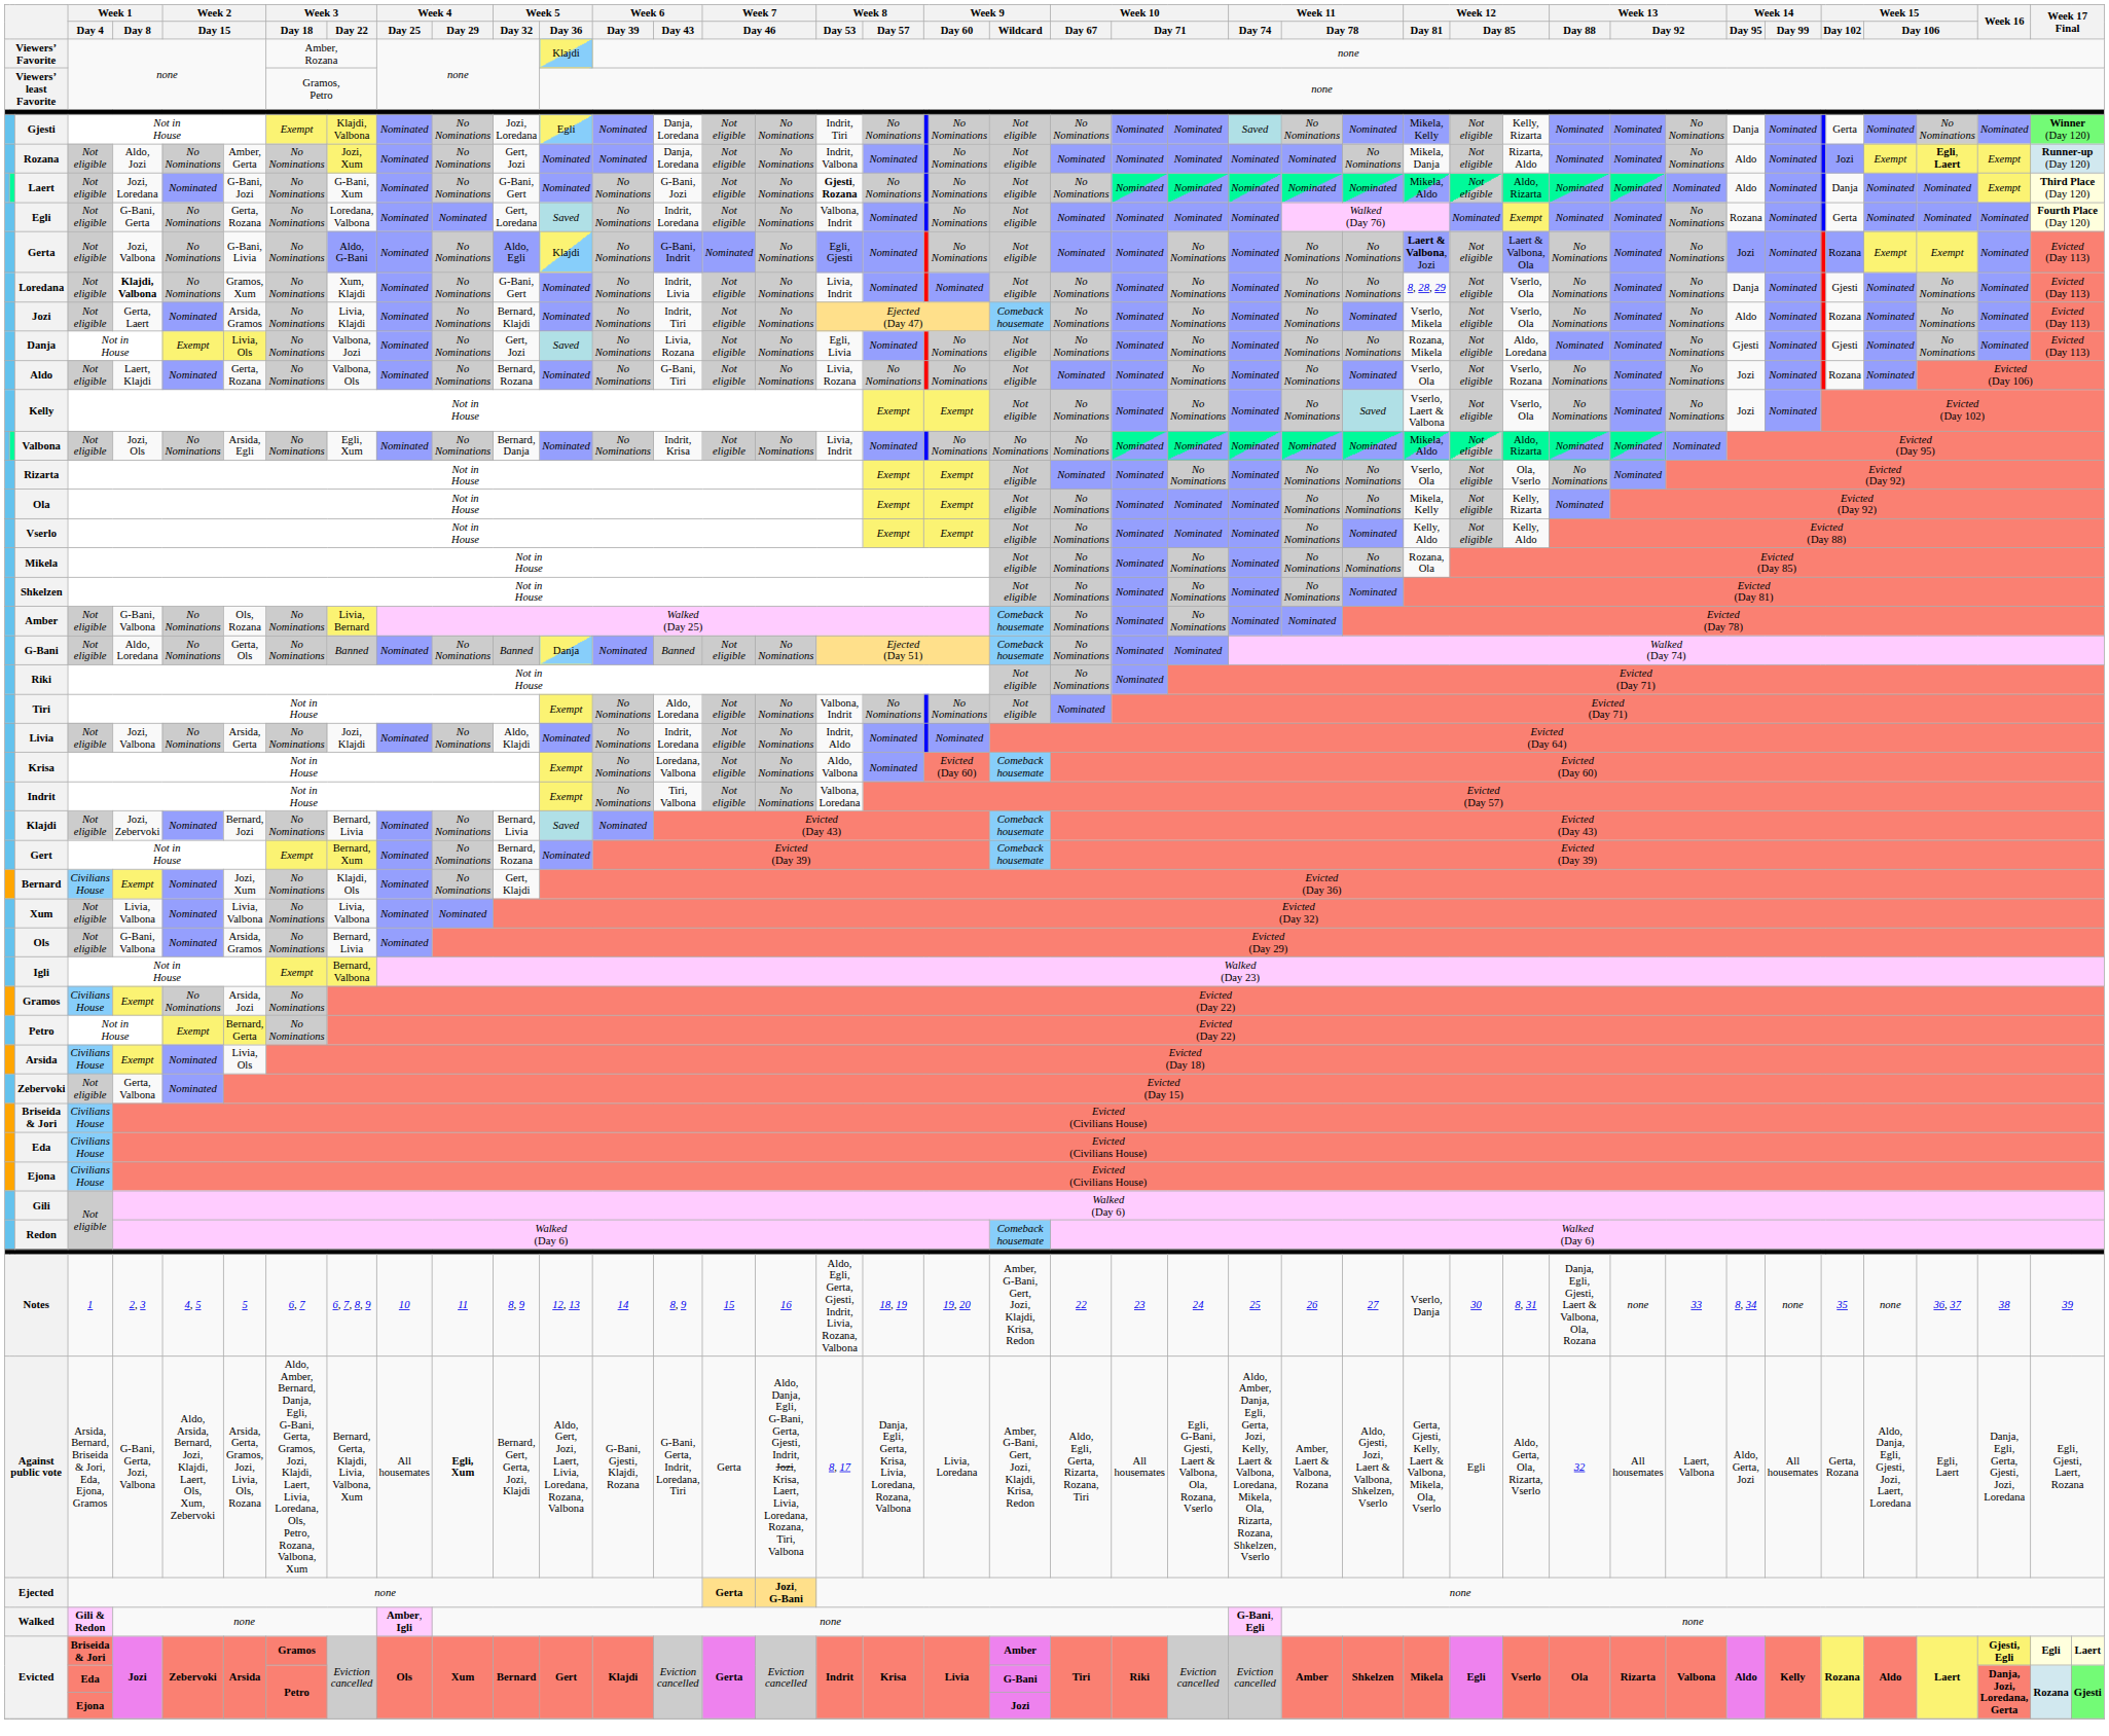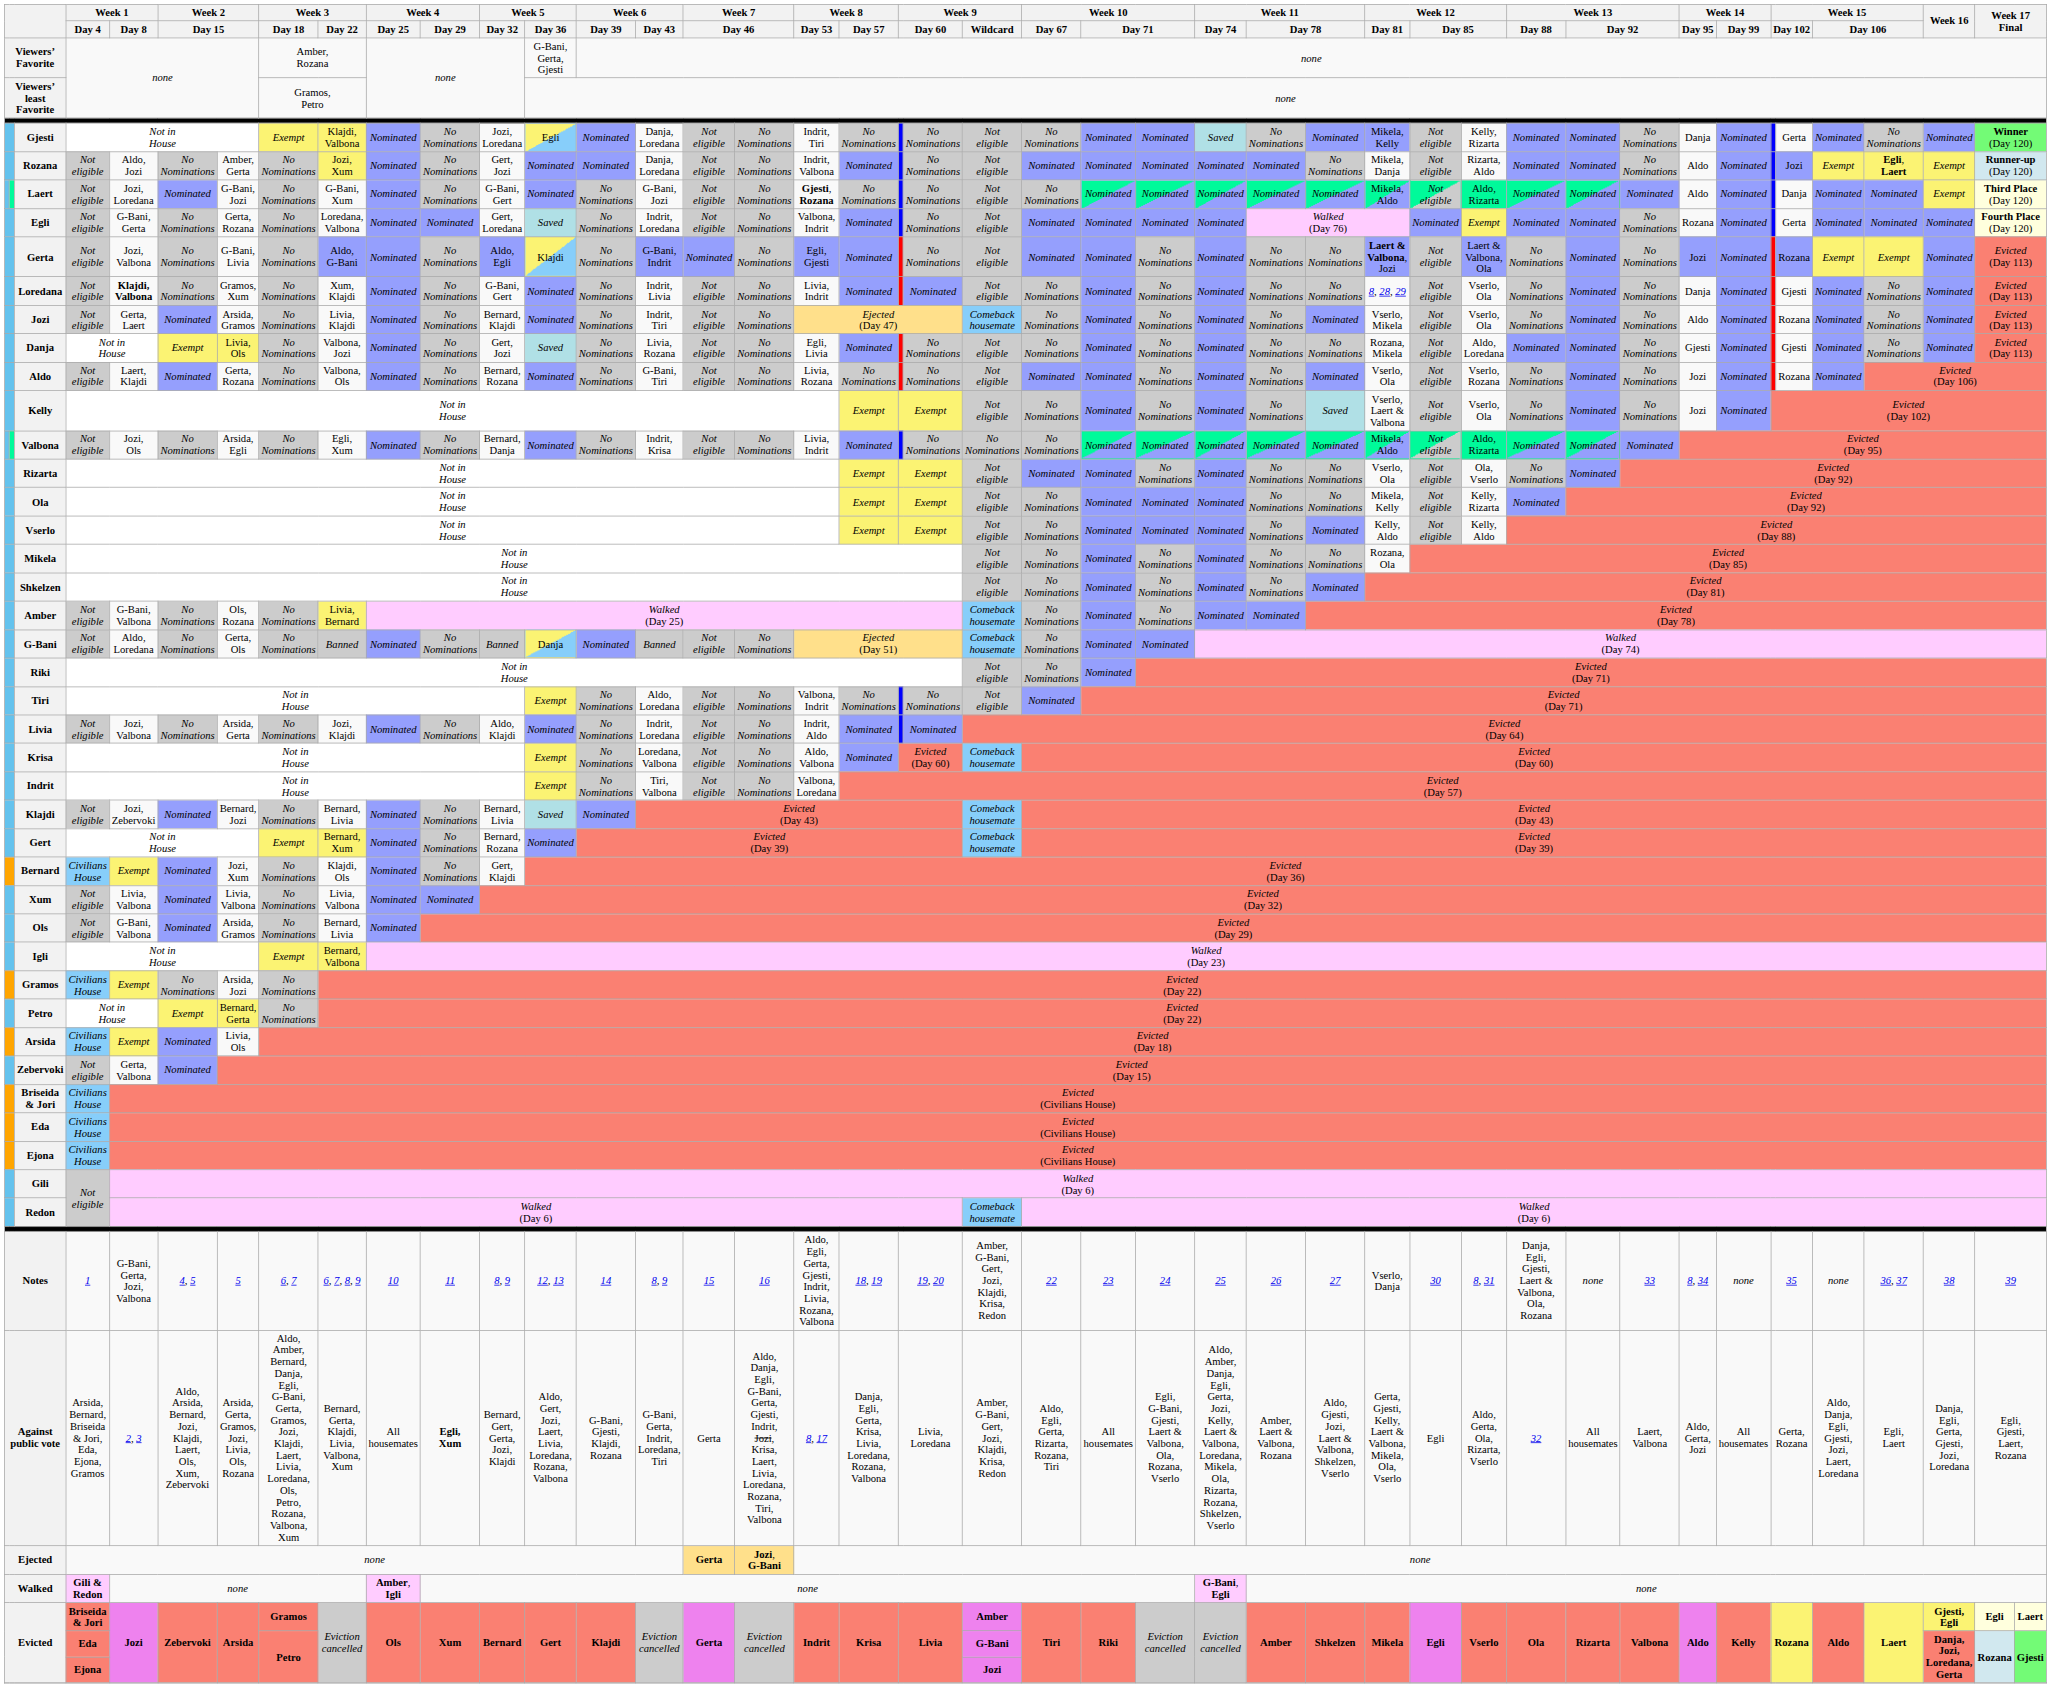Viewers’ Favorite | Week 5 / Day 36: Klajdi -> G-Bani, Gerta, Gjesti
Notes | Week 1 / Day 8: 2, 3 -> G-Bani, Gerta, Jozi, Valbona
Against public vote | Week 1 / Day 8: G-Bani, Gerta, Jozi, Valbona -> 2, 3
